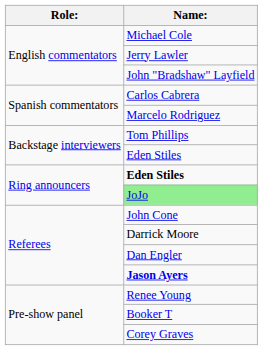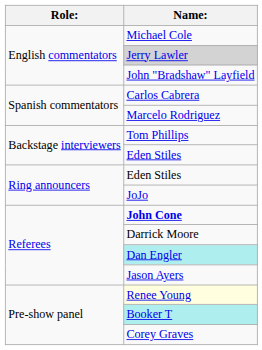row 3 | Name:: no background -> lightgrey background
row 9 | Name:: bold -> normal
row 10 | Name:: lightgreen background -> no background
row 11 | Name:: normal -> bold
row 13 | Name:: no background -> paleturquoise background
row 14 | Name:: bold -> normal
row 15 | Name:: no background -> lightyellow background
row 16 | Name:: no background -> paleturquoise background
